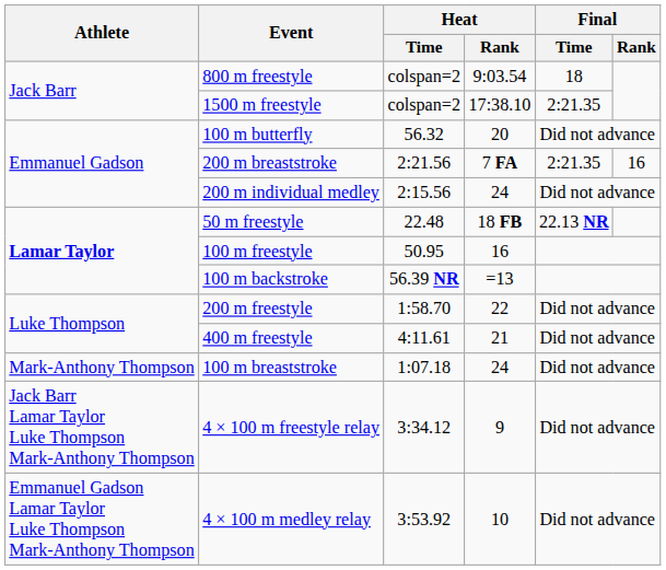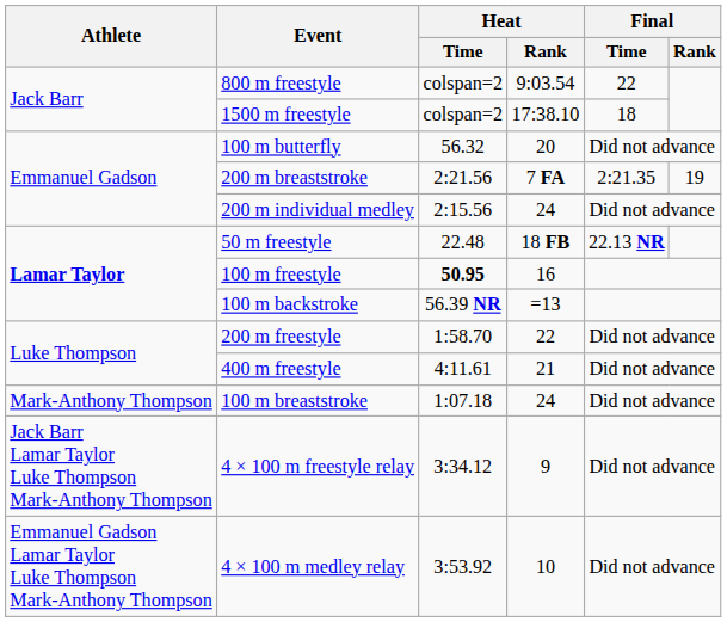800 m freestyle | Final / Time: 18 -> 22
1500 m freestyle | Final / Time: 2:21.35 -> 18
200 m breaststroke | Final / Rank: 16 -> 19
100 m freestyle | Heat / Time: normal -> bold
